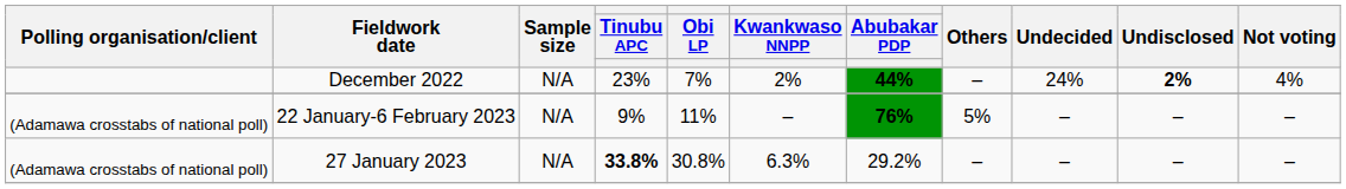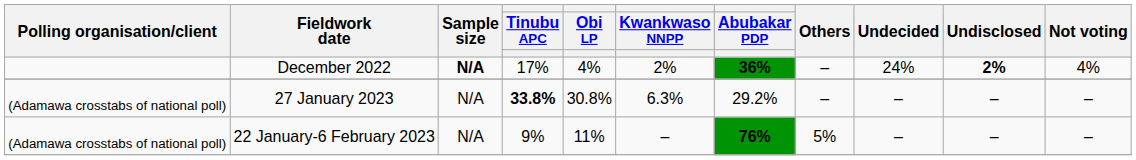December 2022 | Sample size: normal -> bold
December 2022 | Tinubu APC: 23% -> 17%
December 2022 | Obi LP: 7% -> 4%
December 2022 | Abubakar PDP: 44% -> 36%
rows swapped: 27 January 2023 <-> 22 January-6 February 2023
